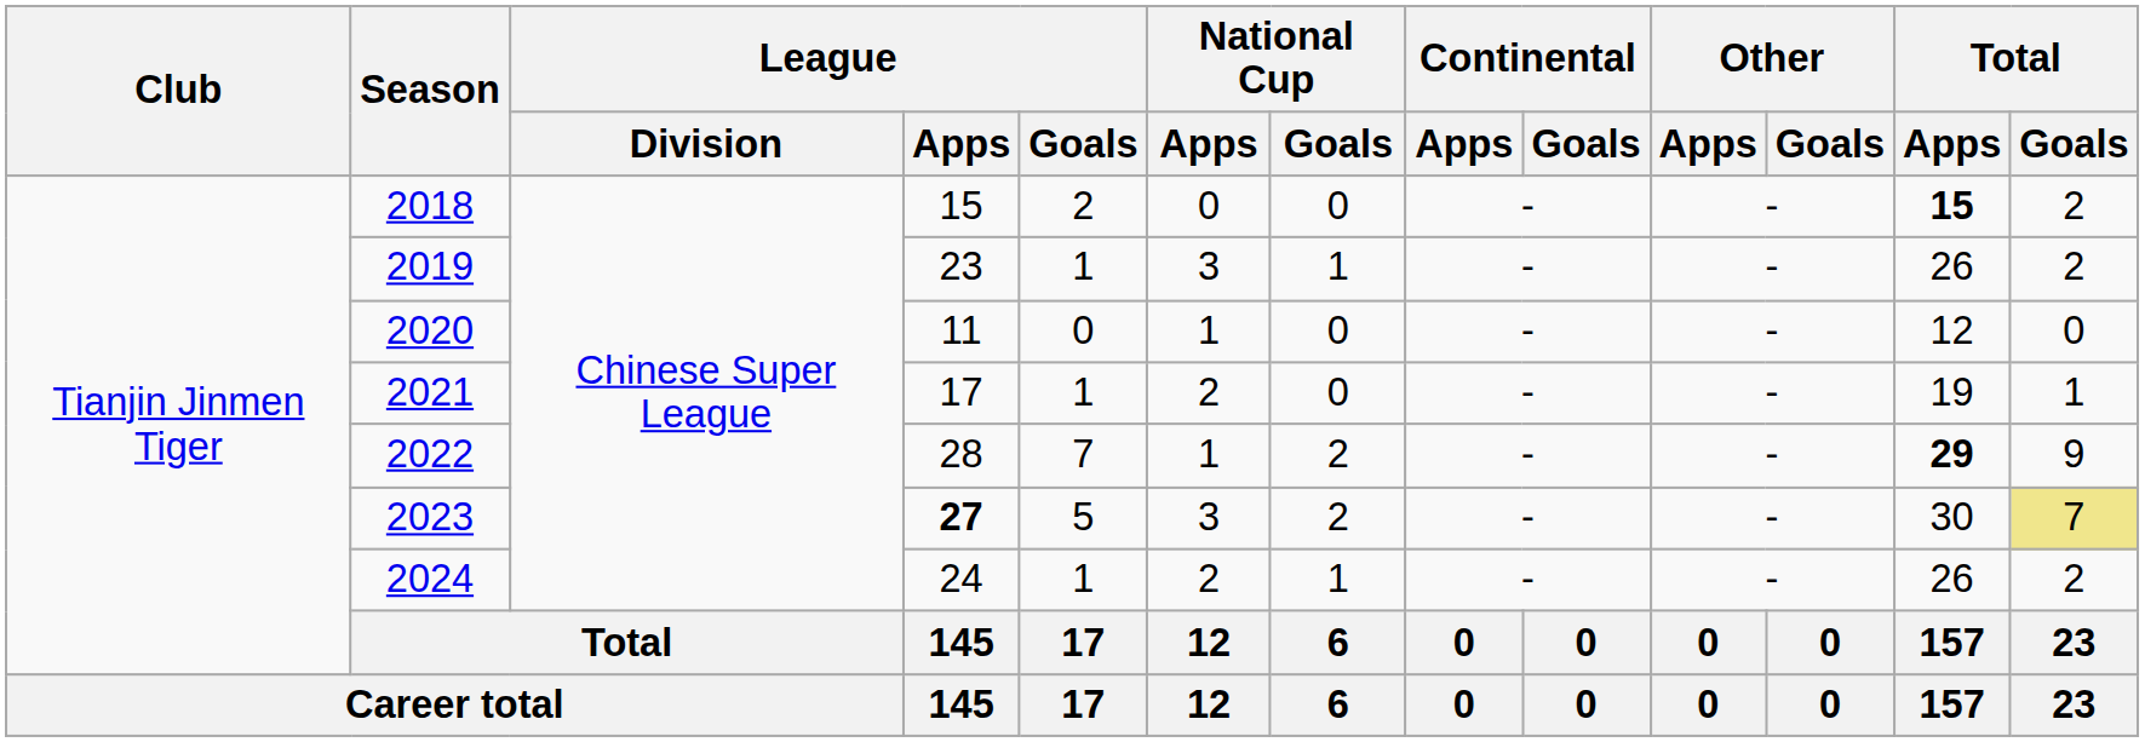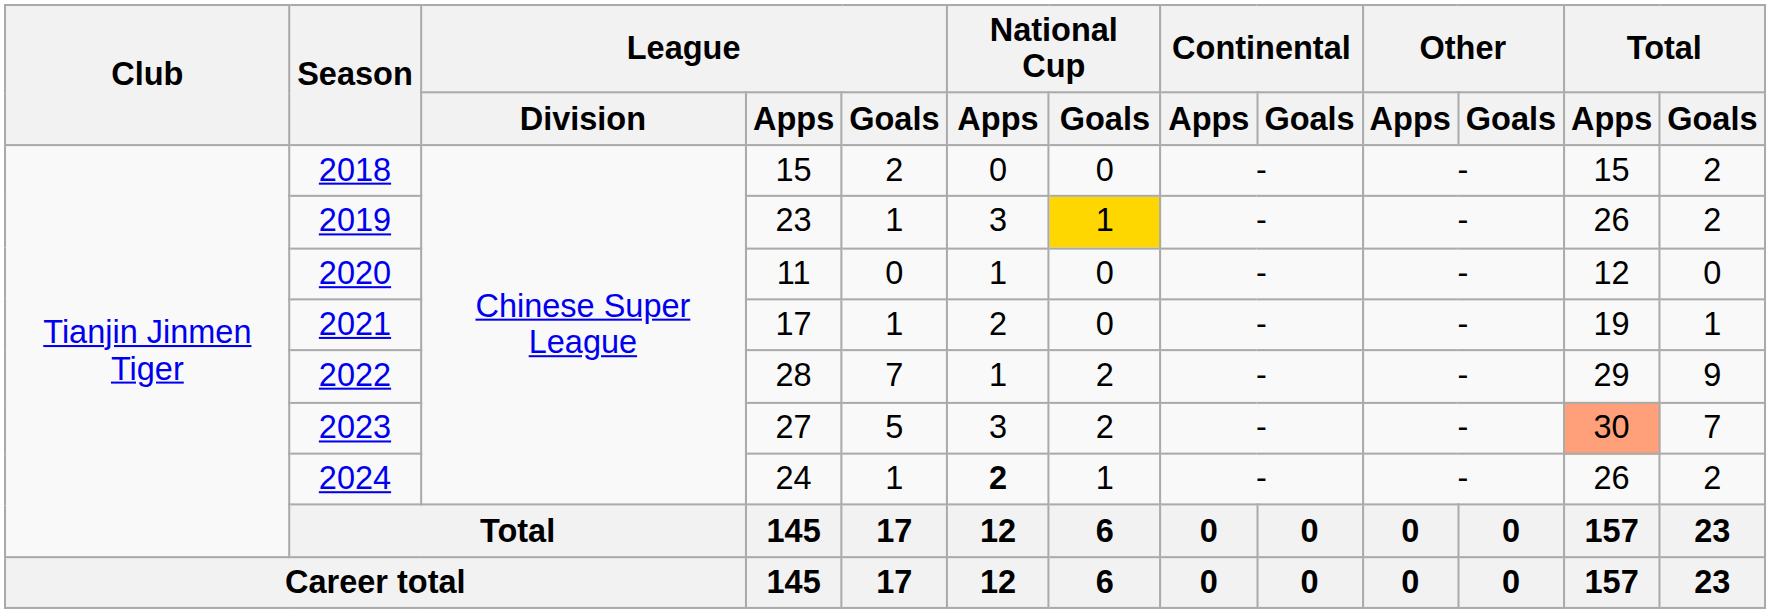2018 | Total / Apps: bold -> normal
2019 | National Cup / Goals: no background -> gold background
2022 | Total / Apps: bold -> normal
2023 | League / Apps: bold -> normal
2023 | Total / Apps: no background -> lightsalmon background
2023 | Total / Goals: khaki background -> no background
2024 | National Cup / Apps: normal -> bold
